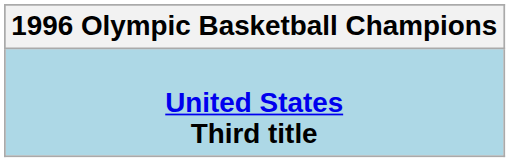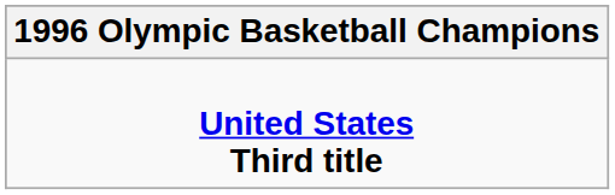row 2 | column 1: lightblue background -> no background
